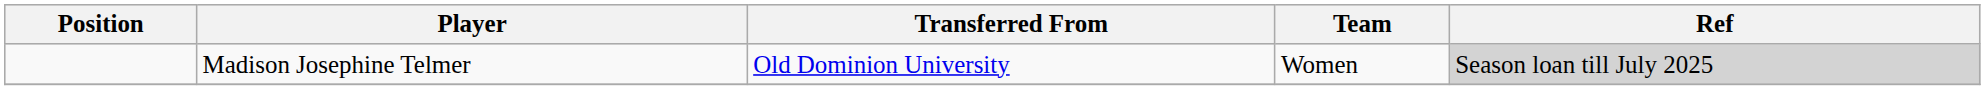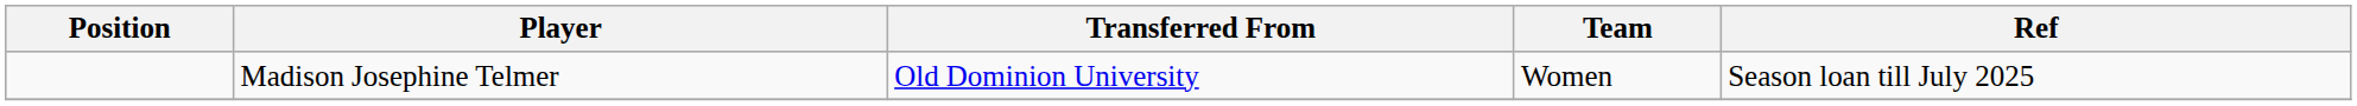Madison Josephine Telmer | Ref: lightgrey background -> no background
